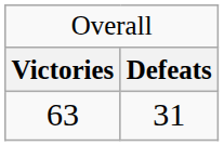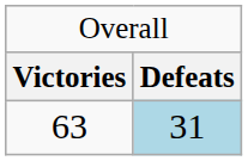63 | column 2: no background -> lightblue background
